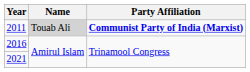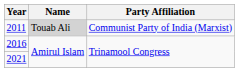2011 | Party Affiliation: bold -> normal
